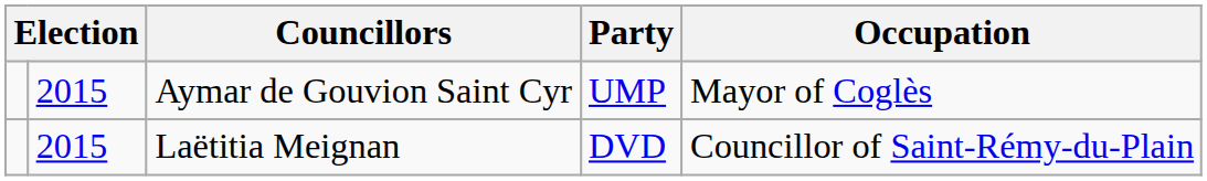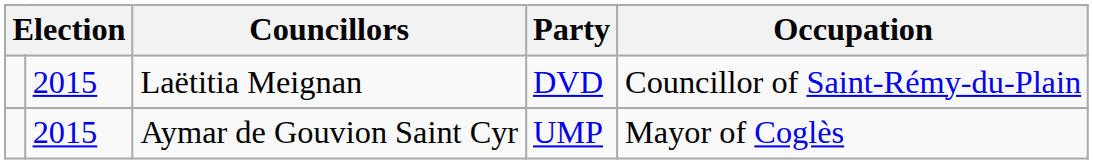rows swapped: Aymar de Gouvion Saint Cyr <-> Laëtitia Meignan
